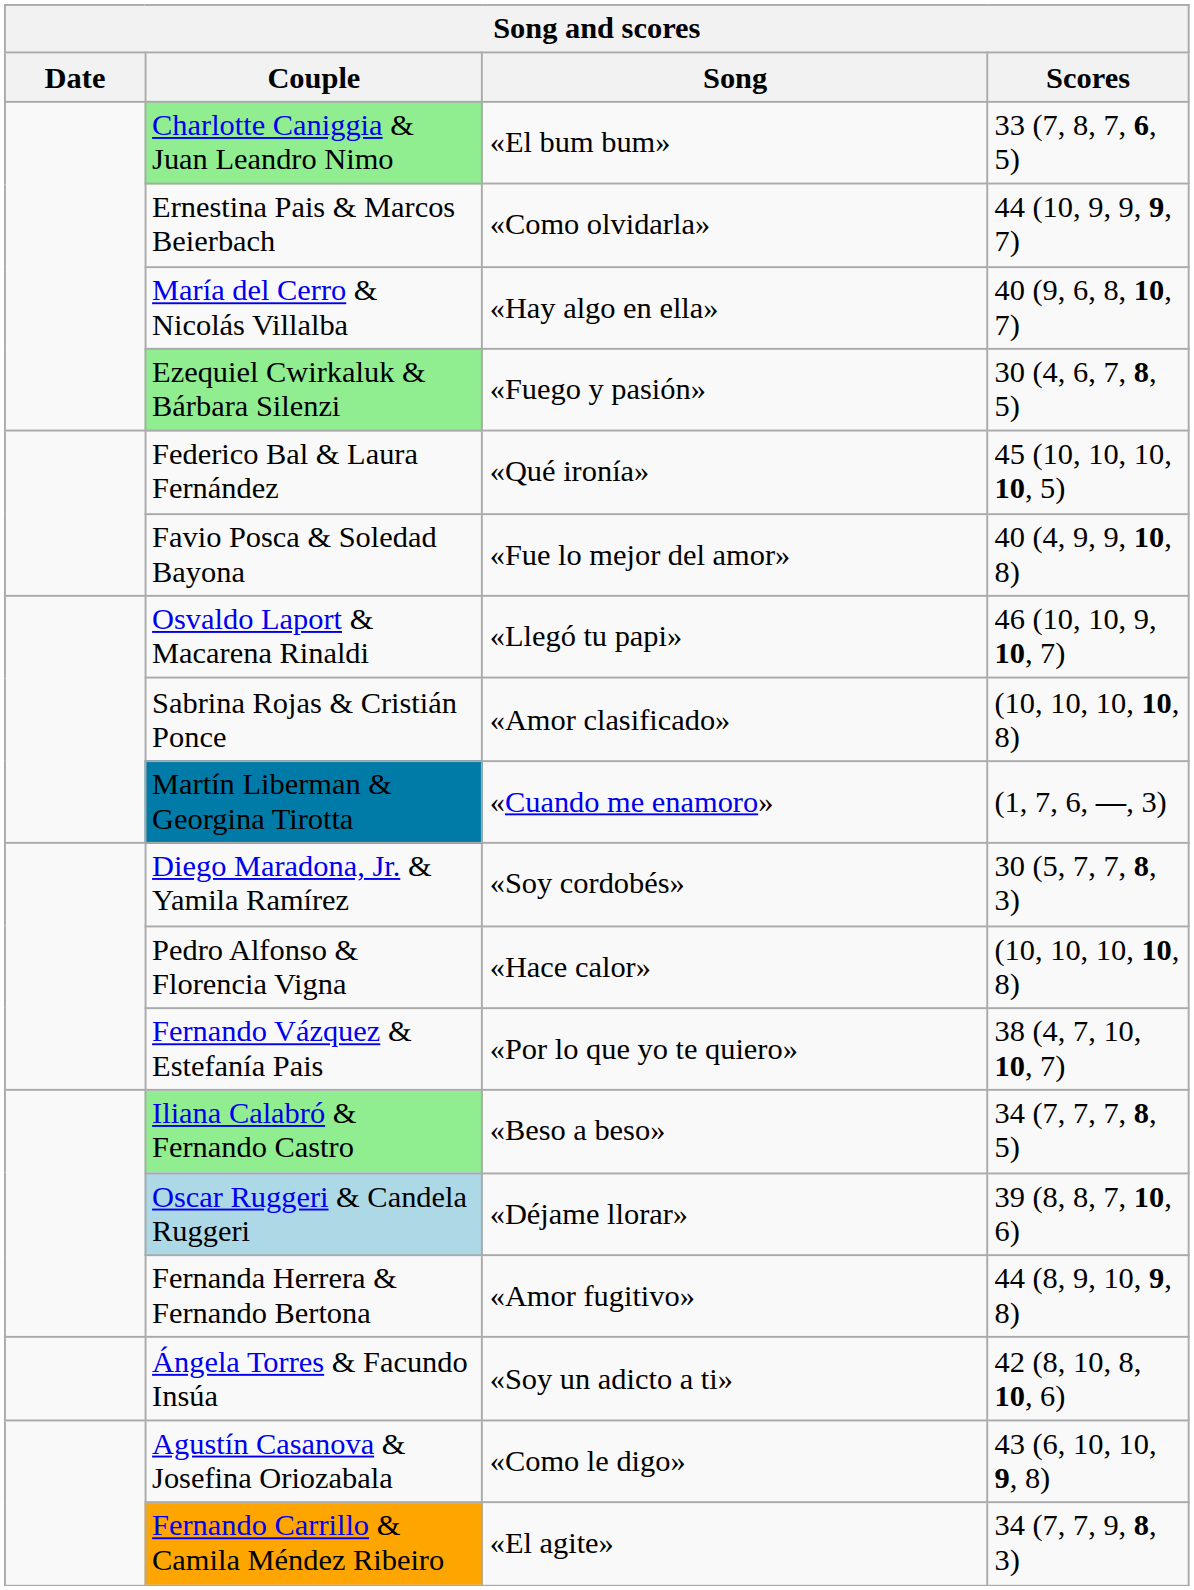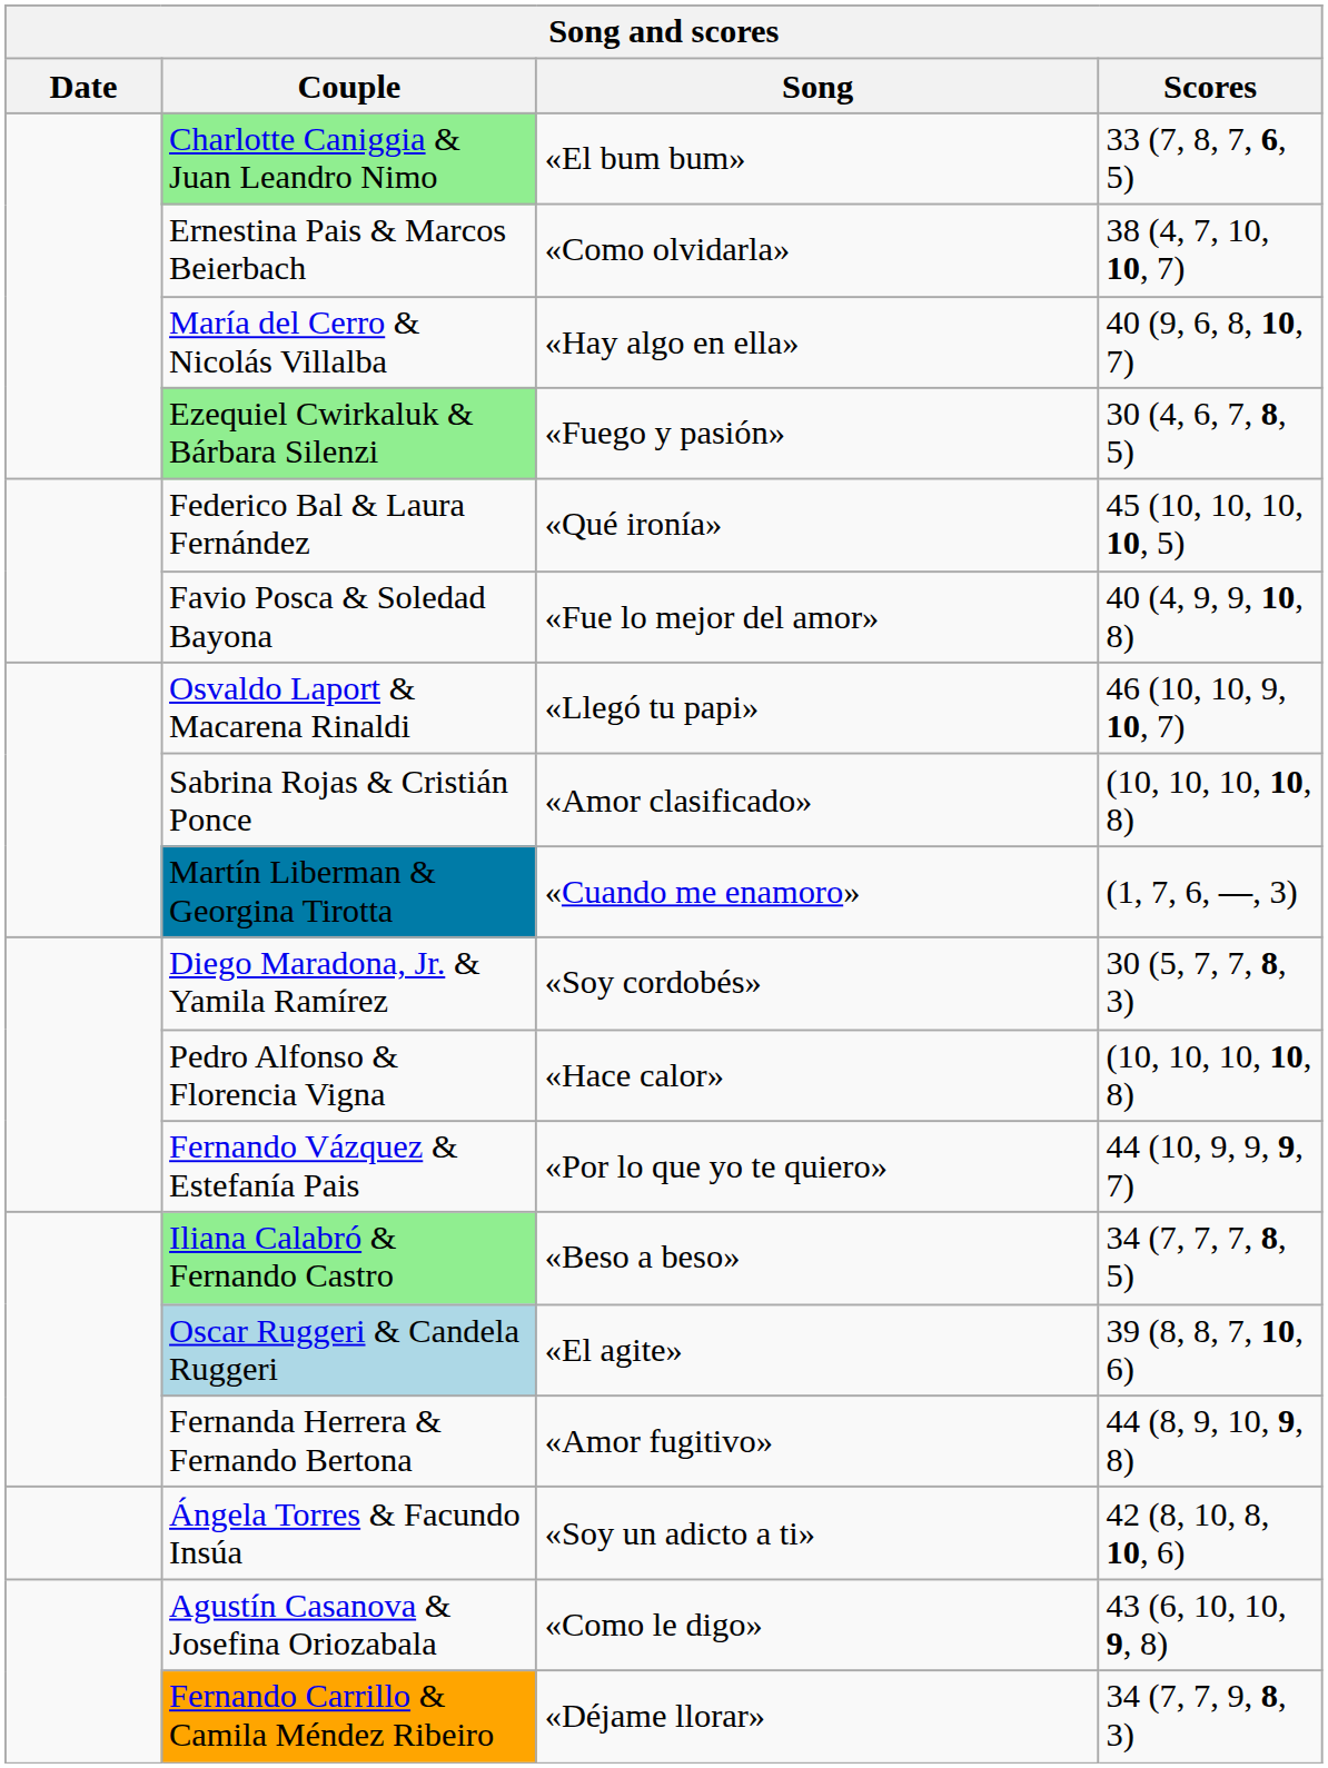Ernestina Pais & Marcos Beierbach | Scores: 44 (10, 9, 9, 9, 7) -> 38 (4, 7, 10, 10, 7)
Fernando Vázquez & Estefanía Pais | Scores: 38 (4, 7, 10, 10, 7) -> 44 (10, 9, 9, 9, 7)
Oscar Ruggeri & Candela Ruggeri | Song: «Déjame llorar» -> «El agite»
Fernando Carrillo & Camila Méndez Ribeiro | Song: «El agite» -> «Déjame llorar»
